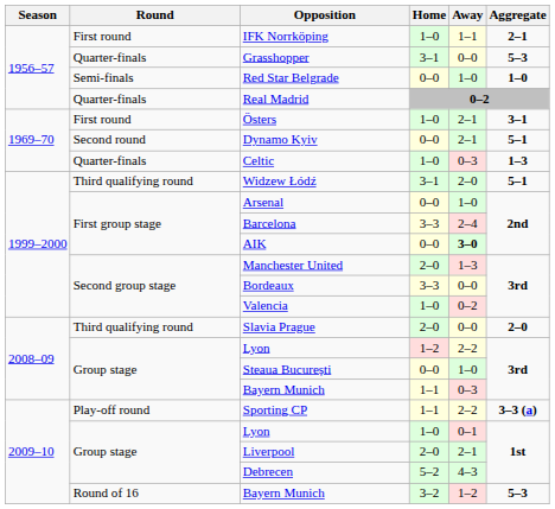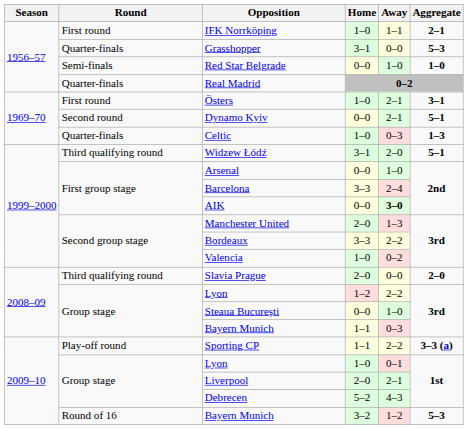Bordeaux | Away: 0–0 -> 2–2
